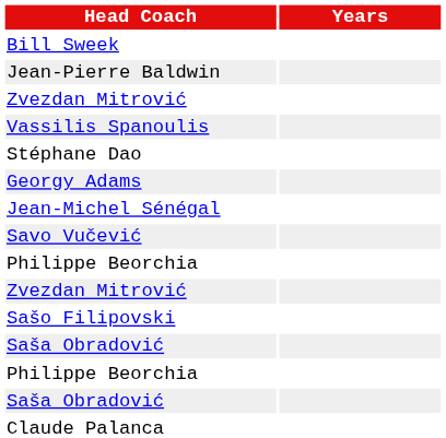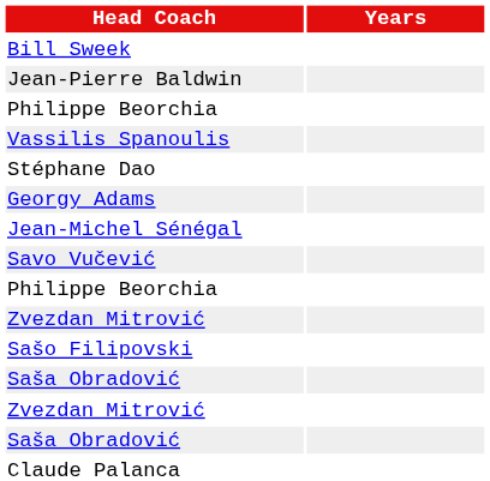row 4 | Head Coach: Zvezdan Mitrović -> Philippe Beorchia
row 14 | Head Coach: Philippe Beorchia -> Zvezdan Mitrović
